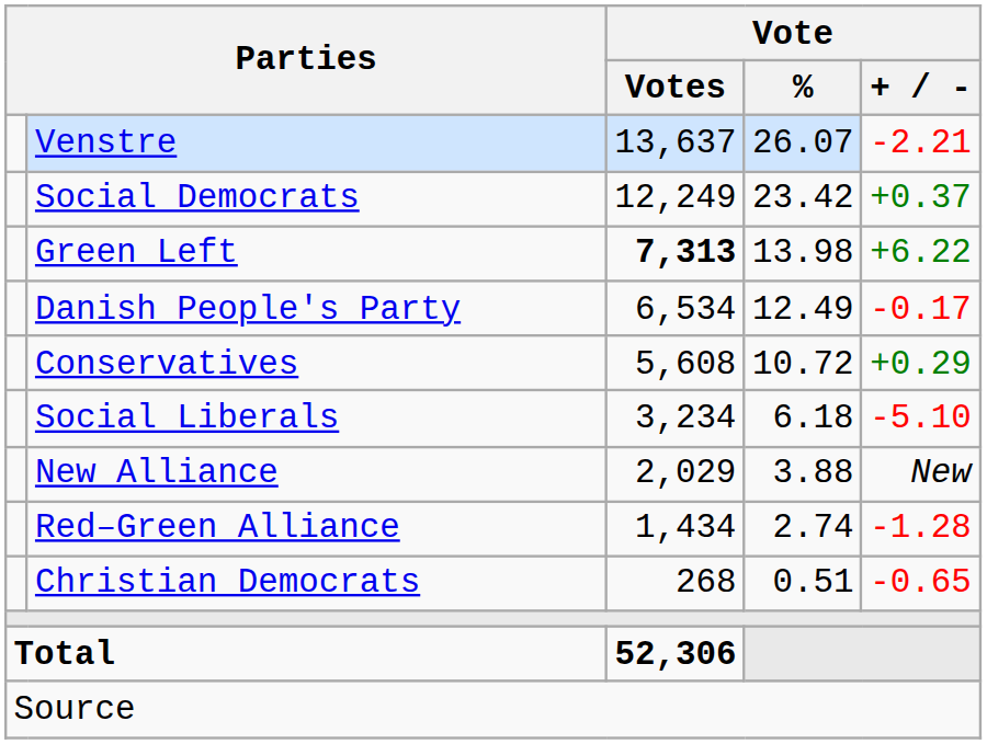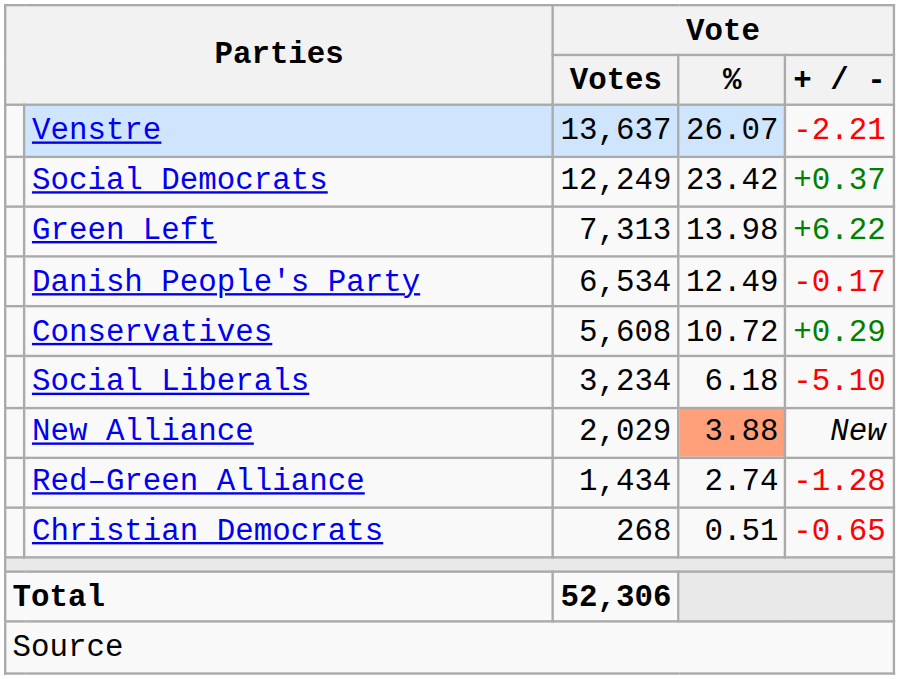Green Left | Vote / Votes: bold -> normal
New Alliance | Vote / %: no background -> lightsalmon background
